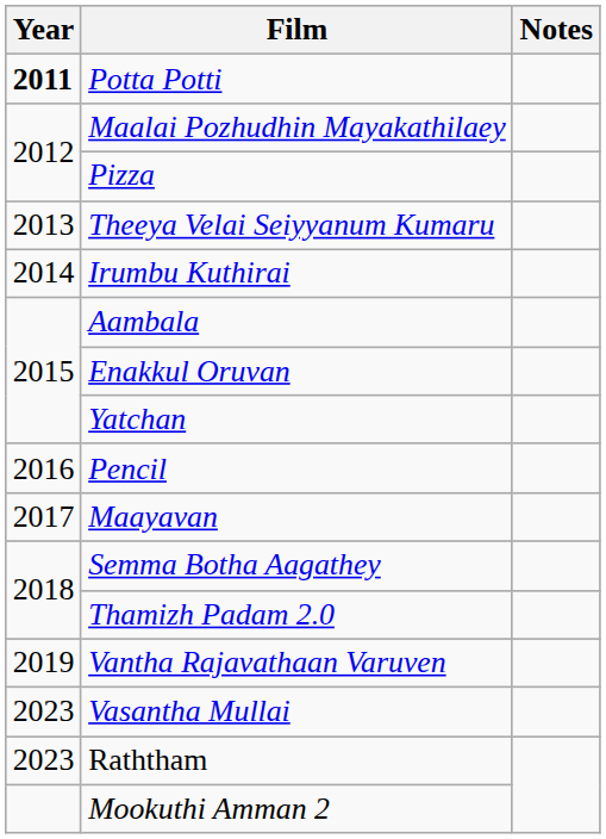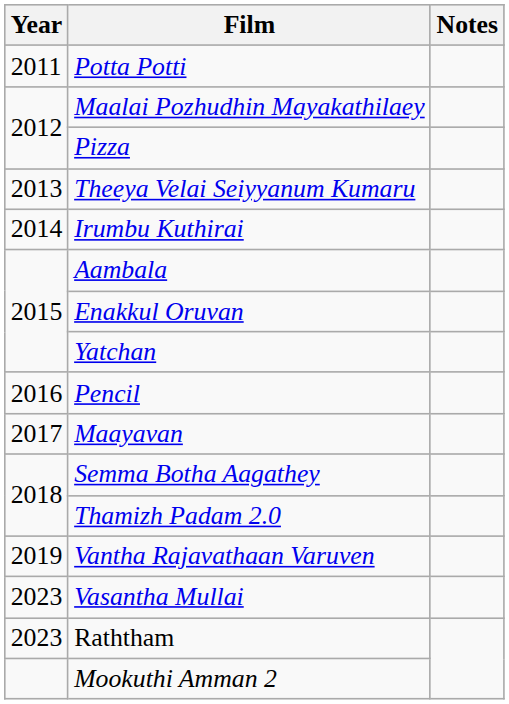Potta Potti | Year: bold -> normal
